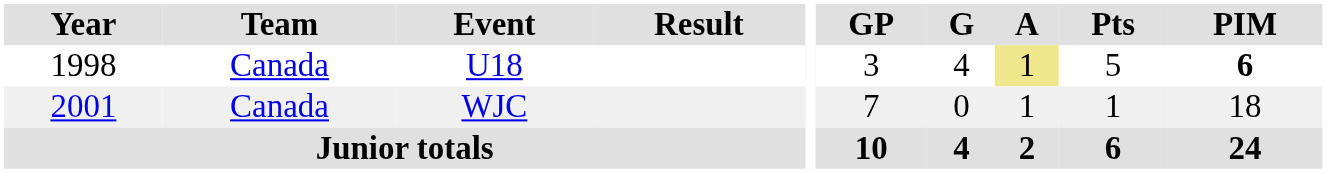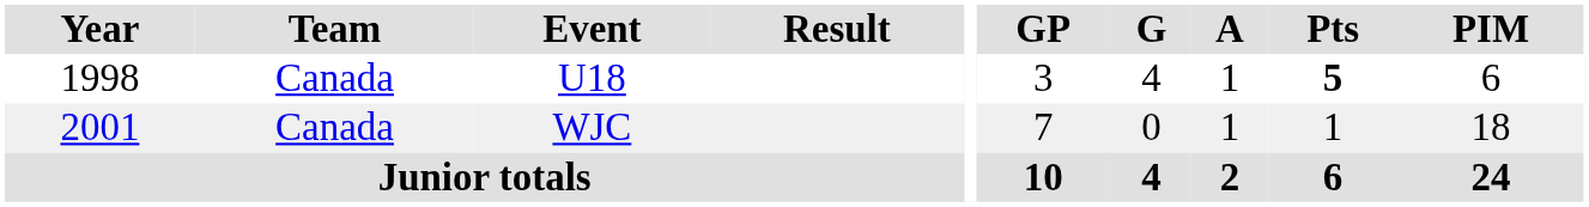U18 | A: khaki background -> no background
U18 | Pts: normal -> bold
U18 | PIM: bold -> normal
